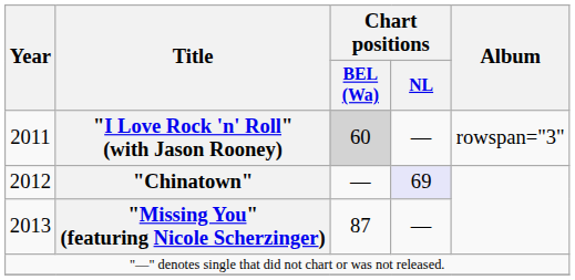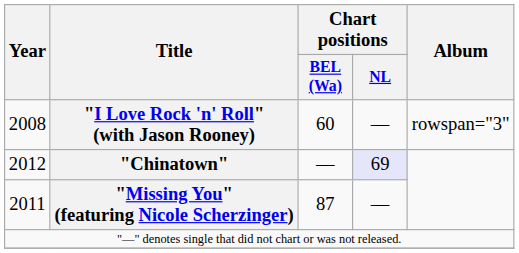"I Love Rock 'n' Roll" (with Jason Rooney) | Year: 2011 -> 2008
"I Love Rock 'n' Roll" (with Jason Rooney) | Chart positions / BEL (Wa): lightgrey background -> no background
"Missing You" (featuring Nicole Scherzinger) | Year: 2013 -> 2011
